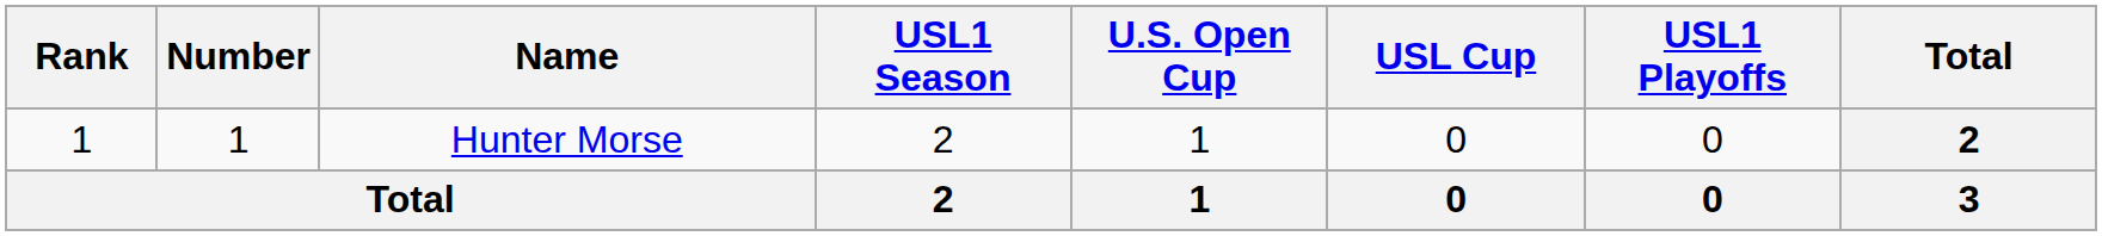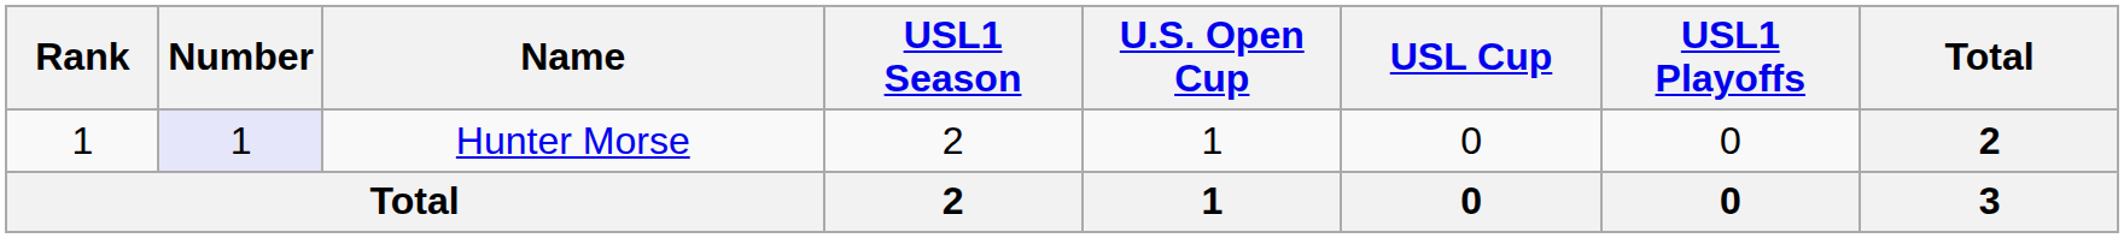Hunter Morse | Number: no background -> lavender background
